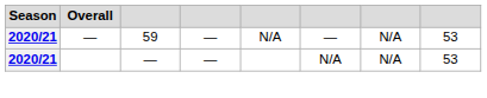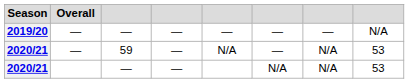+ row: 2019/20 | — | — | — | — | — | — | N/A
